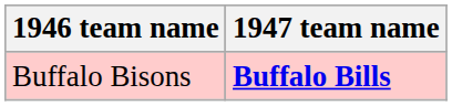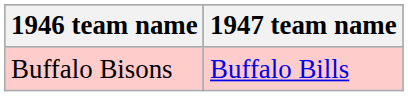Buffalo Bisons | 1947 team name: bold -> normal
